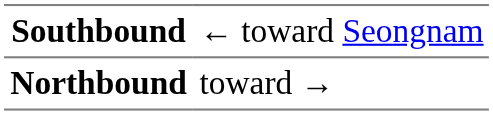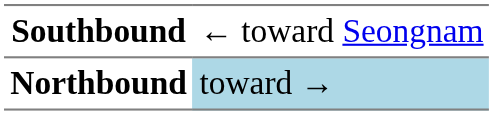Northbound | column 2: no background -> lightblue background
